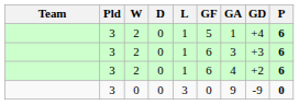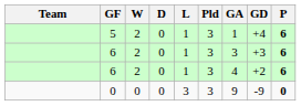columns swapped: Pld <-> GF
